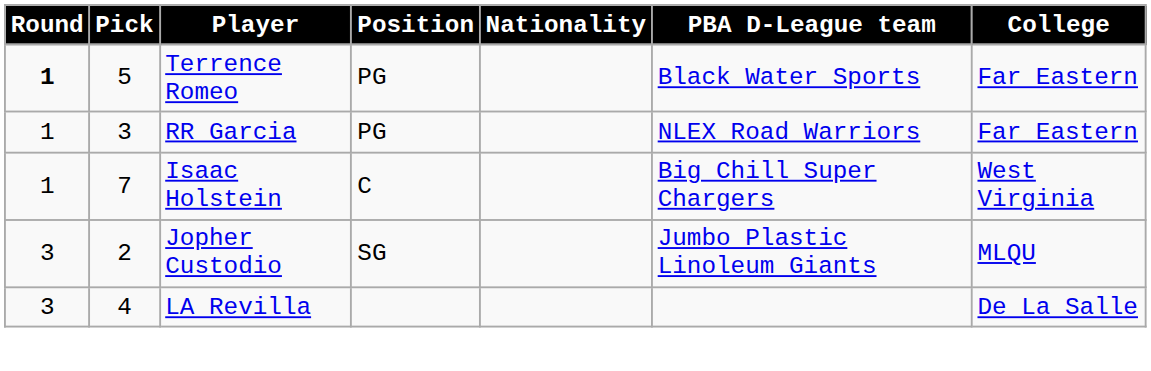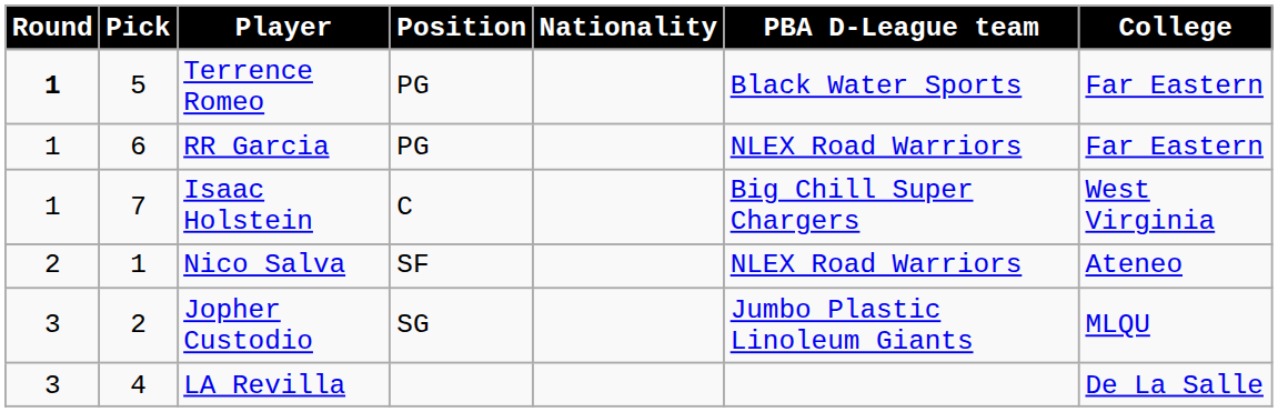RR Garcia | Pick: 3 -> 6
+ row: 2 | 1 | Nico Salva | SF | NLEX Road Warriors | Ateneo
